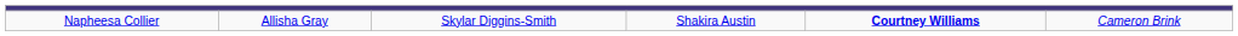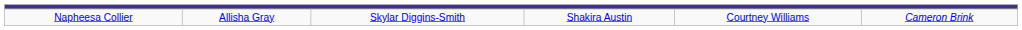Napheesa Collier | column 5: bold -> normal
